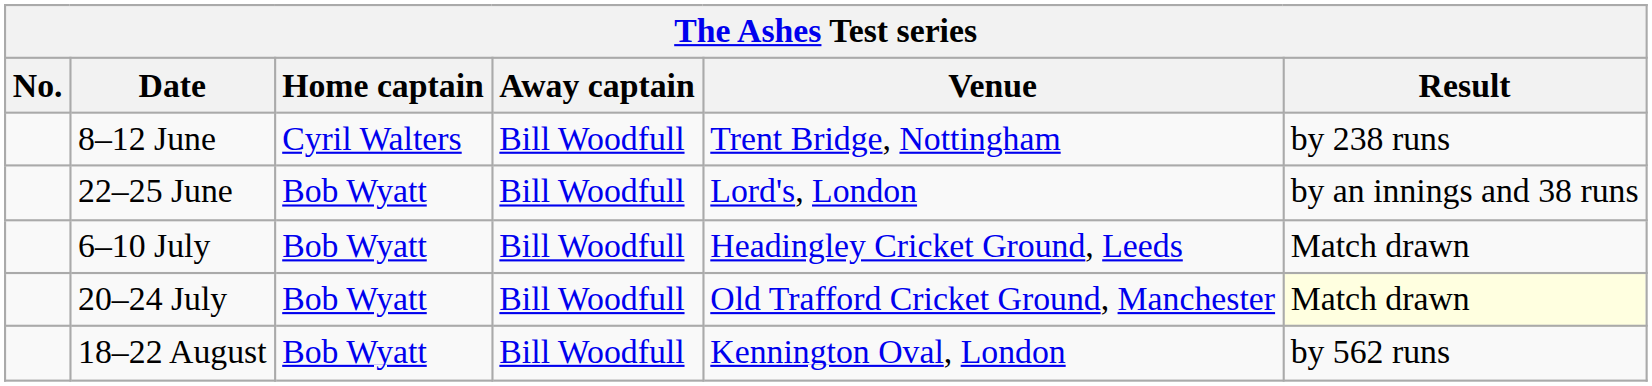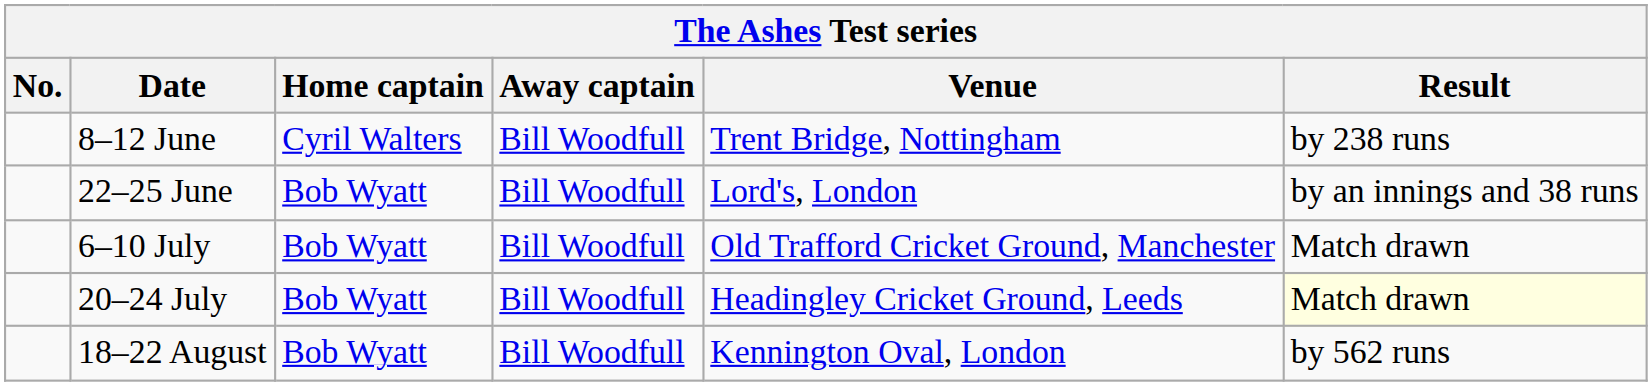6–10 July | Venue: Headingley Cricket Ground, Leeds -> Old Trafford Cricket Ground, Manchester
20–24 July | Venue: Old Trafford Cricket Ground, Manchester -> Headingley Cricket Ground, Leeds
